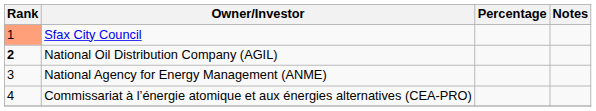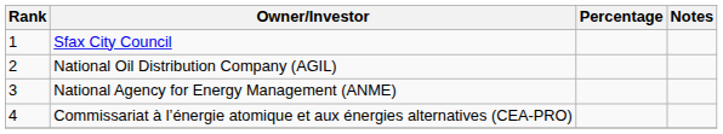Sfax City Council | Rank: lightsalmon background -> no background
National Oil Distribution Company (AGIL) | Rank: bold -> normal
